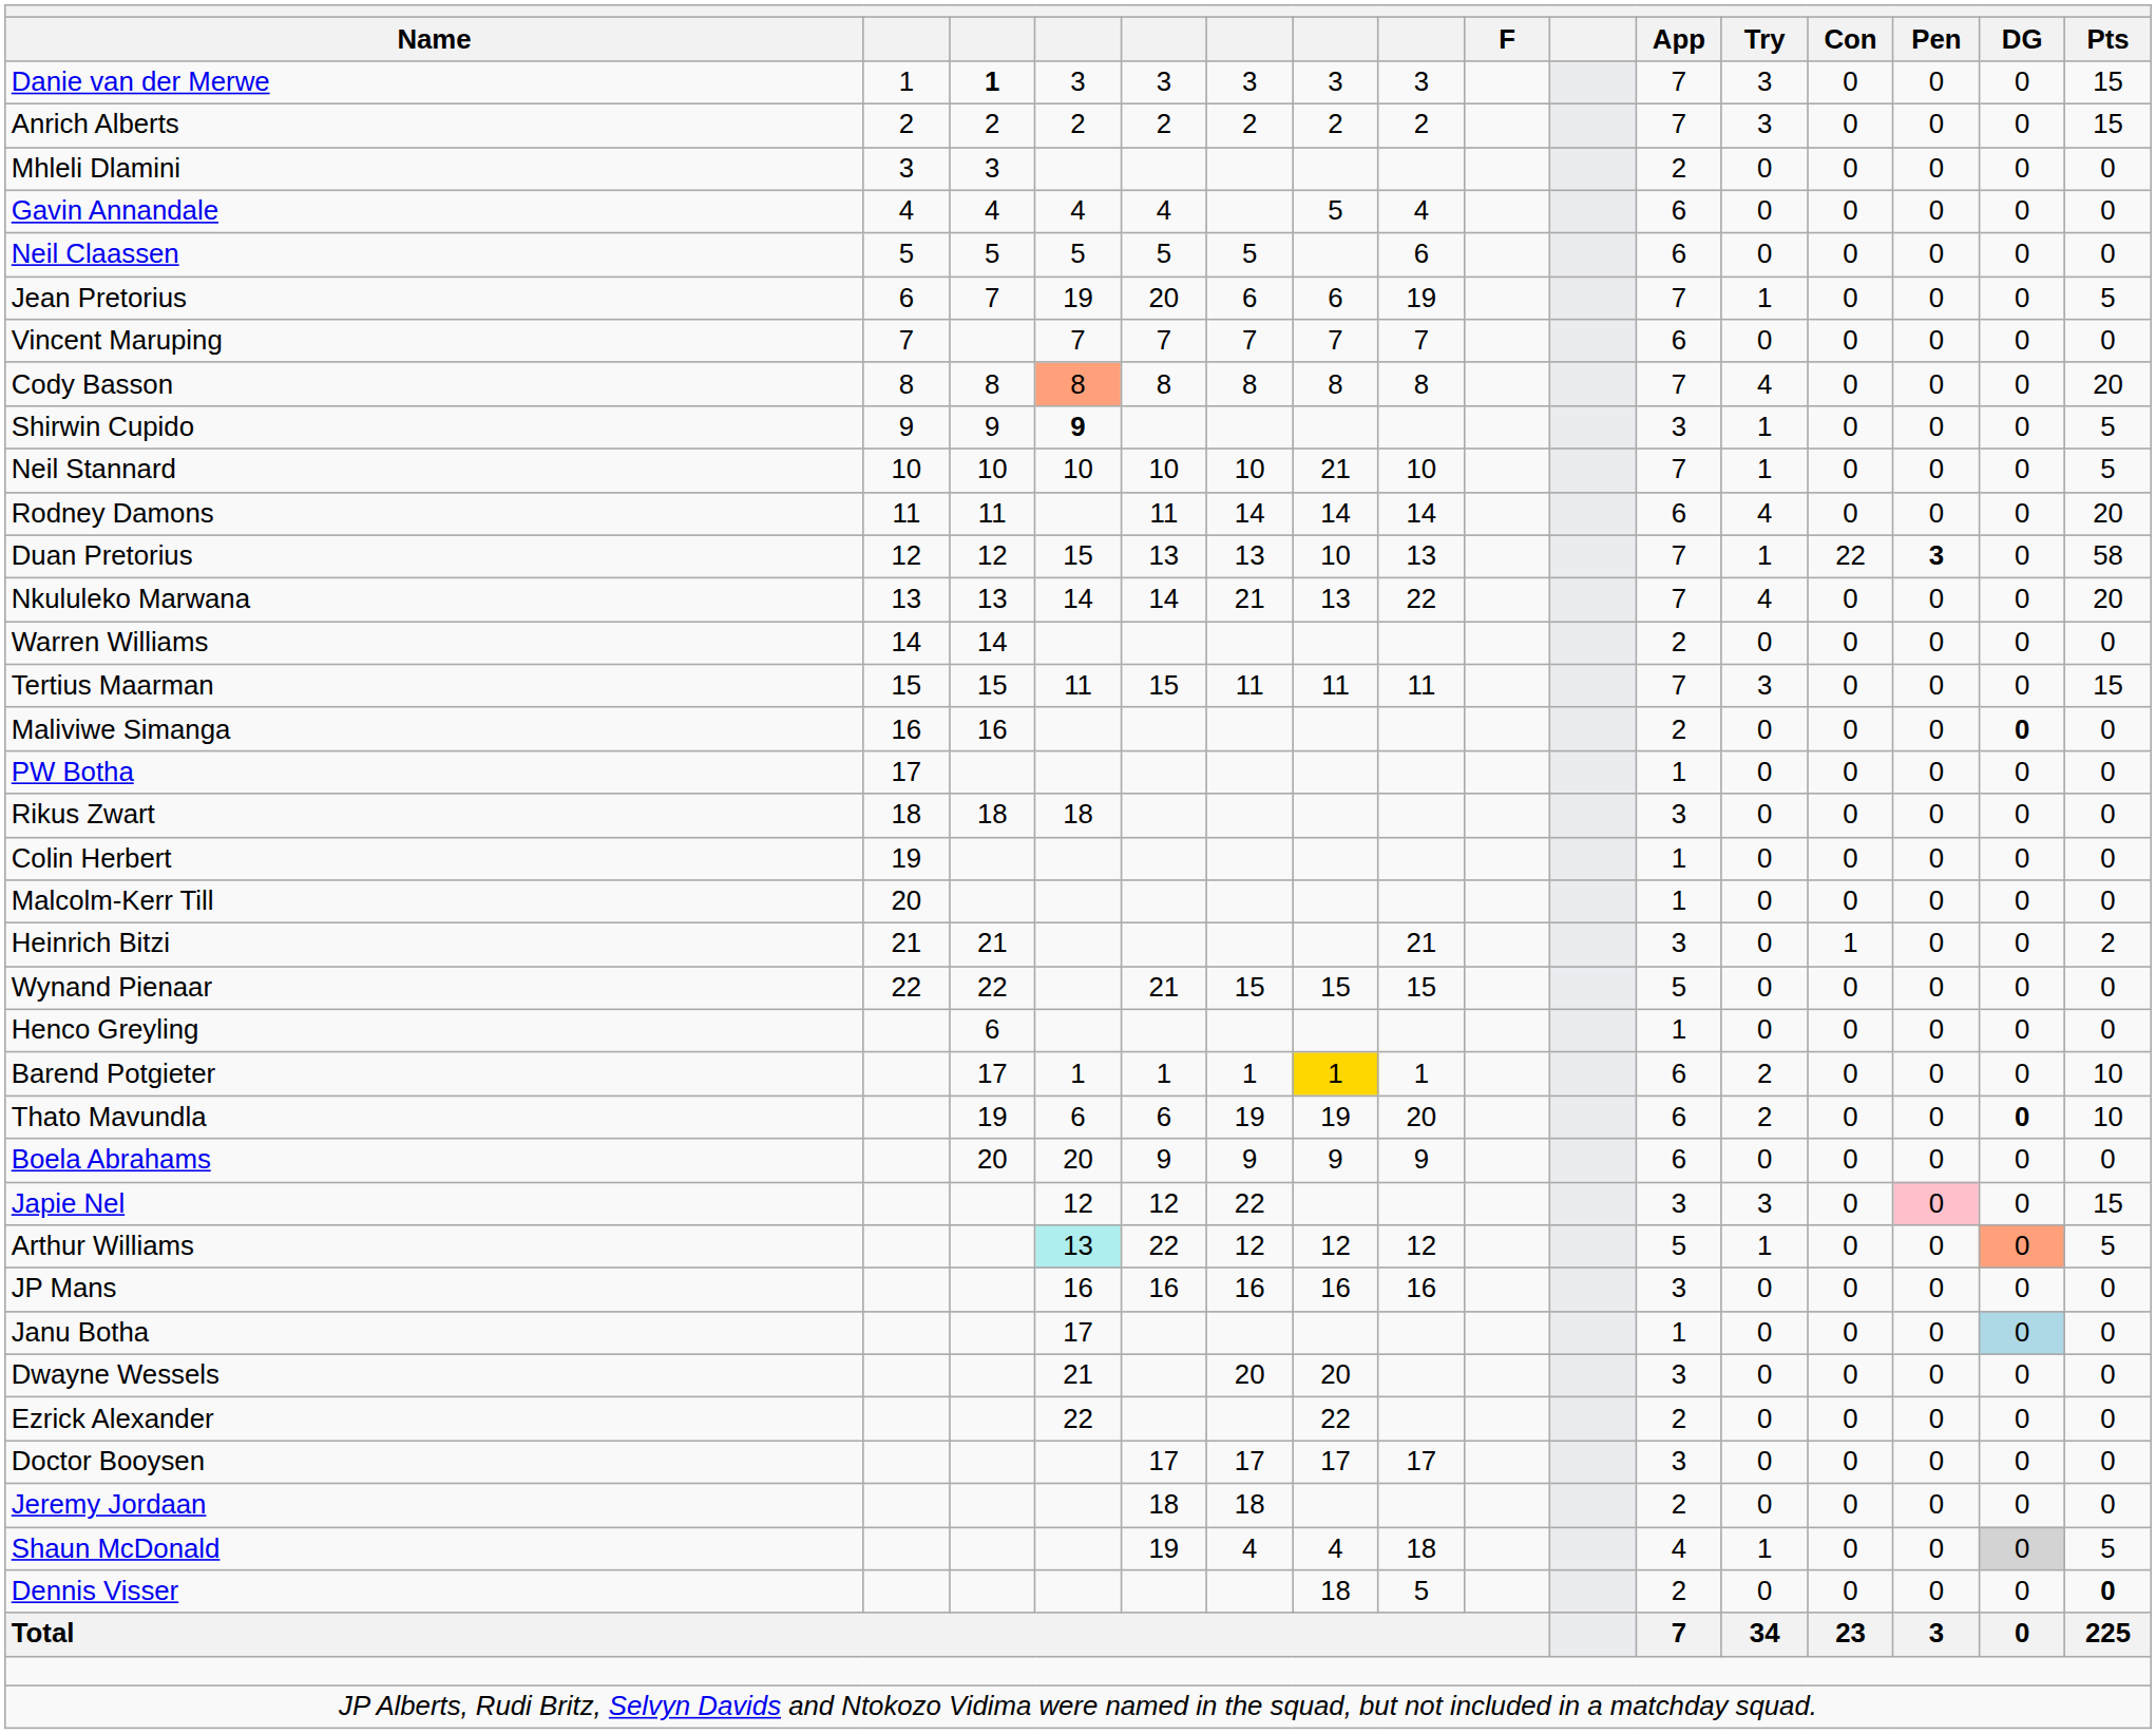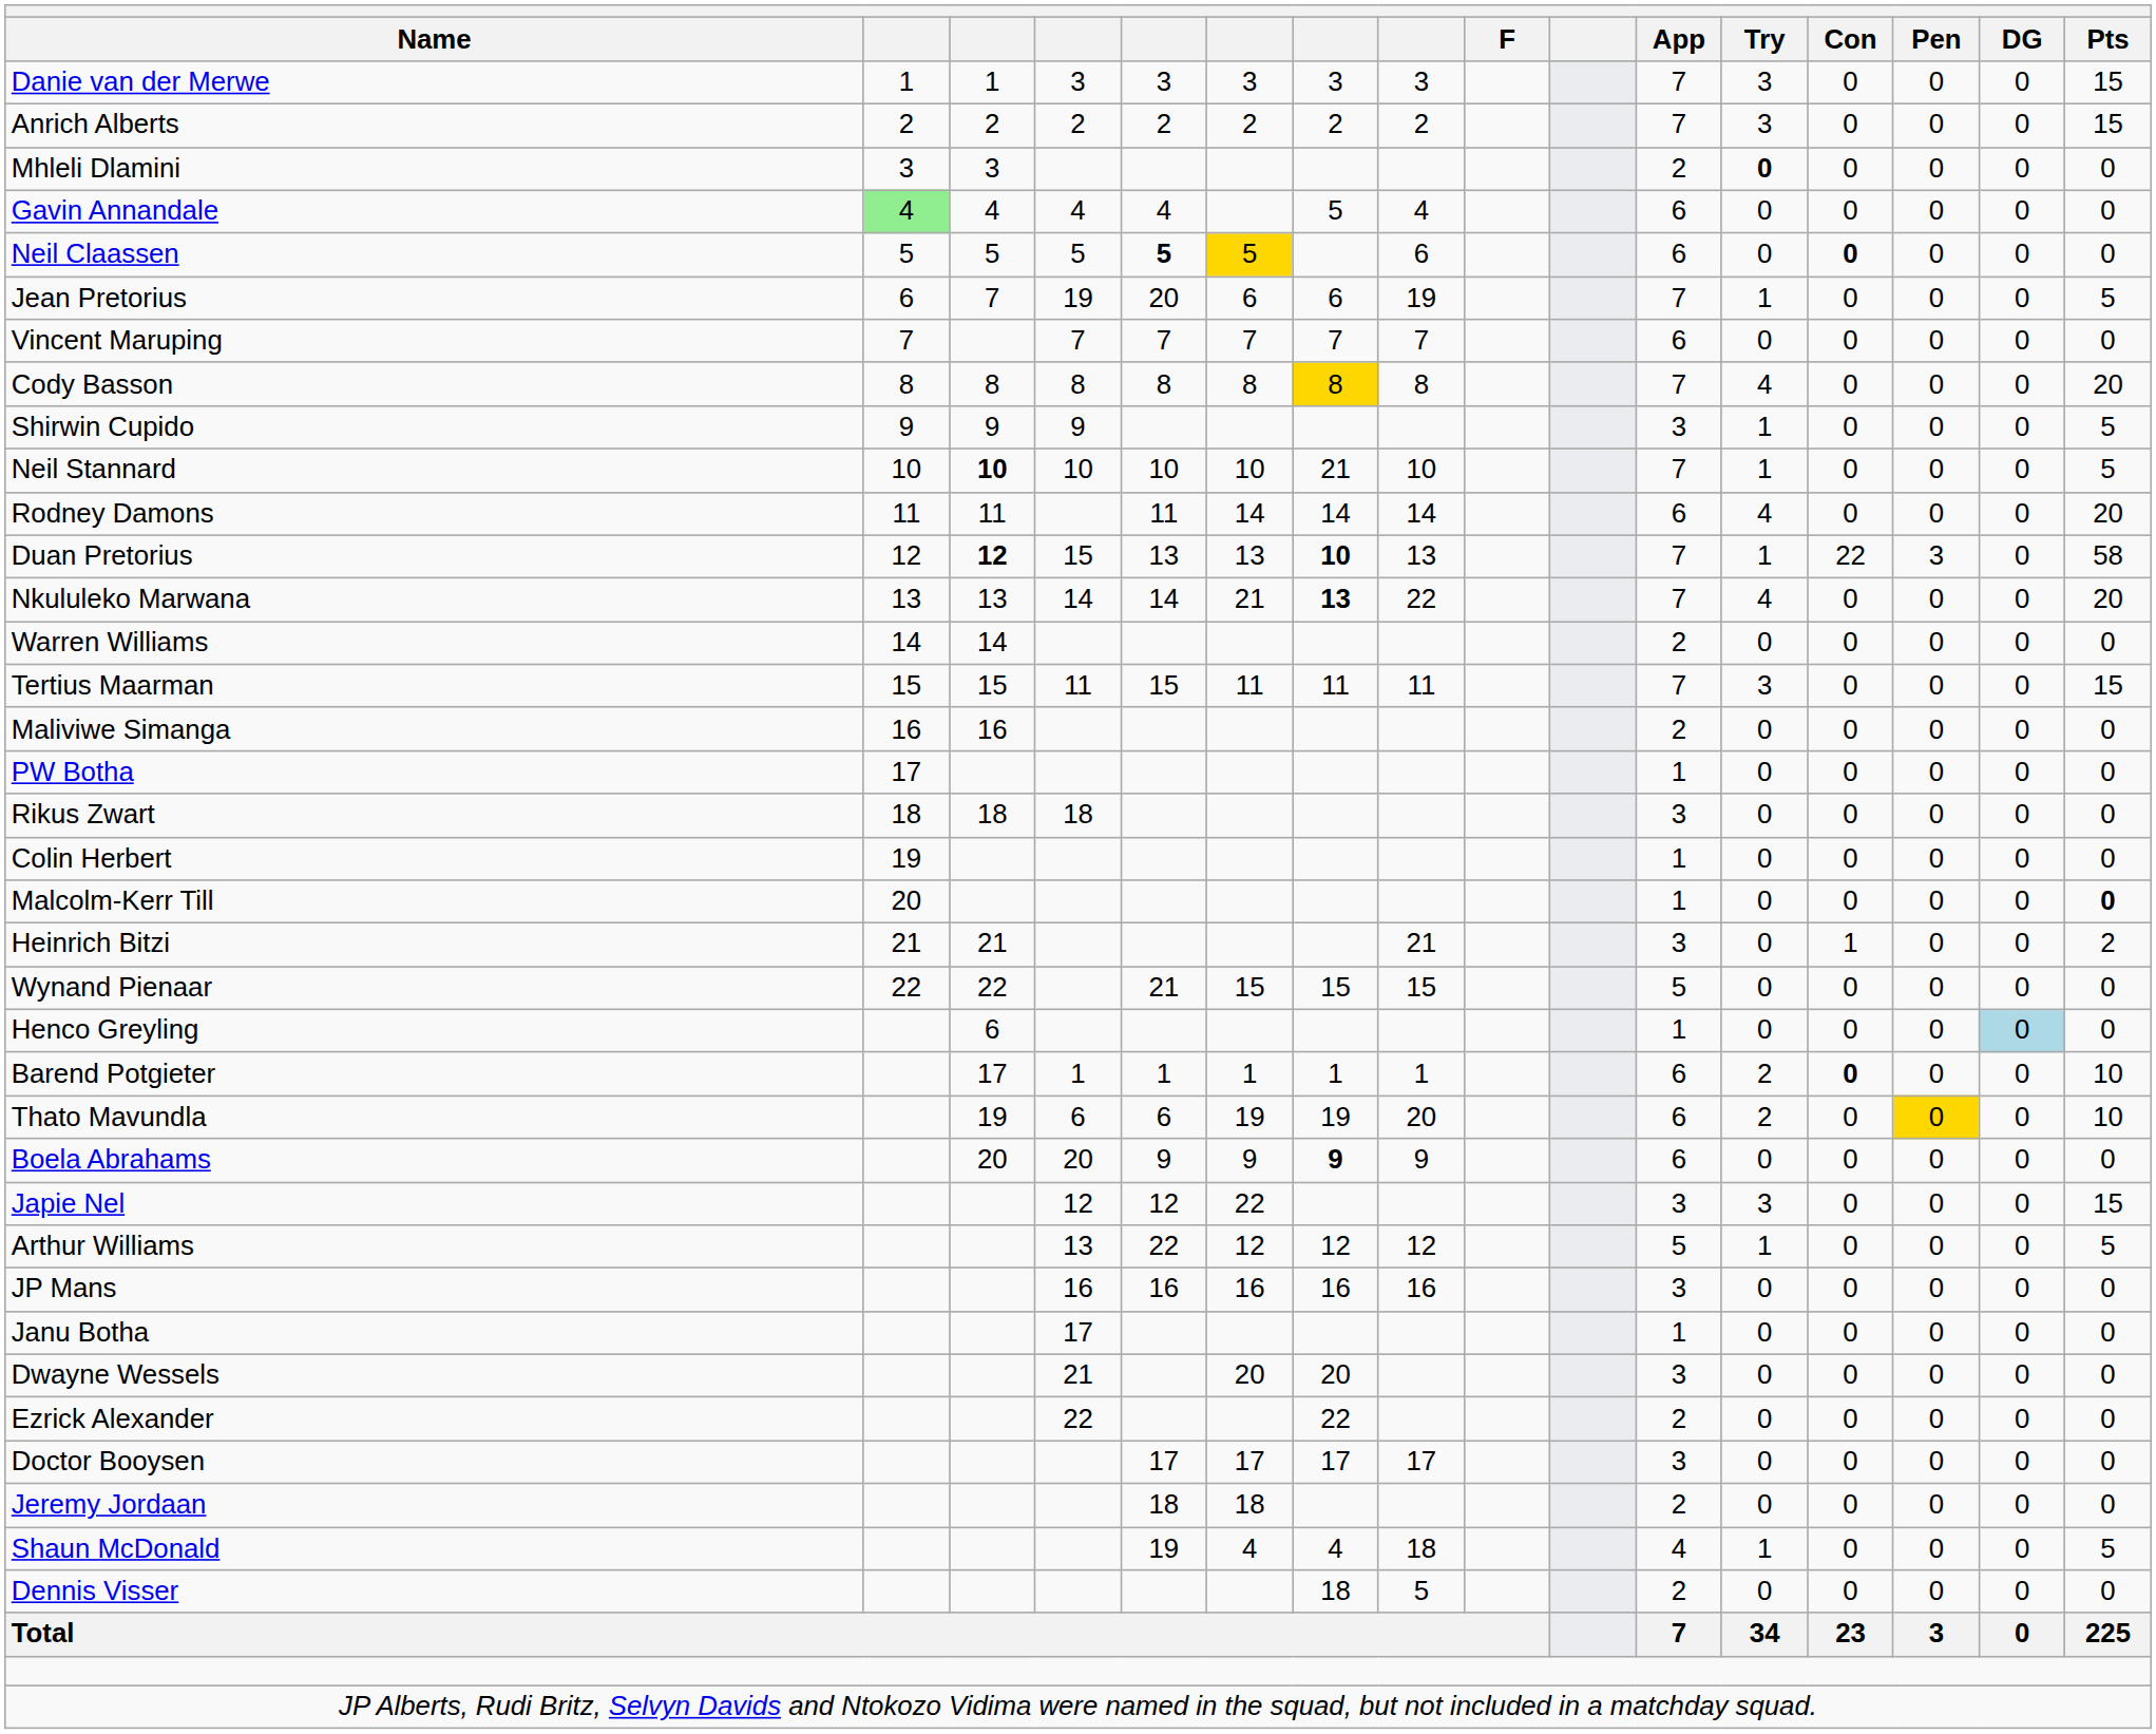Danie van der Merwe | column 3: bold -> normal
Mhleli Dlamini | Try: normal -> bold
Gavin Annandale | column 2: no background -> lightgreen background
Neil Claassen | column 5: normal -> bold
Neil Claassen | column 6: no background -> gold background
Neil Claassen | Con: normal -> bold
Cody Basson | column 4: lightsalmon background -> no background
Cody Basson | column 7: no background -> gold background
Shirwin Cupido | column 4: bold -> normal
Neil Stannard | column 3: normal -> bold
Duan Pretorius | column 3: normal -> bold
Duan Pretorius | column 7: normal -> bold
Duan Pretorius | Pen: bold -> normal
Nkululeko Marwana | column 7: normal -> bold
Maliviwe Simanga | DG: bold -> normal
Malcolm-Kerr Till | Pts: normal -> bold
Henco Greyling | DG: no background -> lightblue background
Barend Potgieter | column 7: gold background -> no background
Barend Potgieter | Con: normal -> bold
Thato Mavundla | Pen: no background -> gold background
Thato Mavundla | DG: bold -> normal
Boela Abrahams | column 7: normal -> bold
Japie Nel | Pen: pink background -> no background
Arthur Williams | column 4: paleturquoise background -> no background
Arthur Williams | DG: lightsalmon background -> no background
Janu Botha | DG: lightblue background -> no background
Shaun McDonald | DG: lightgrey background -> no background
Dennis Visser | Pts: bold -> normal
